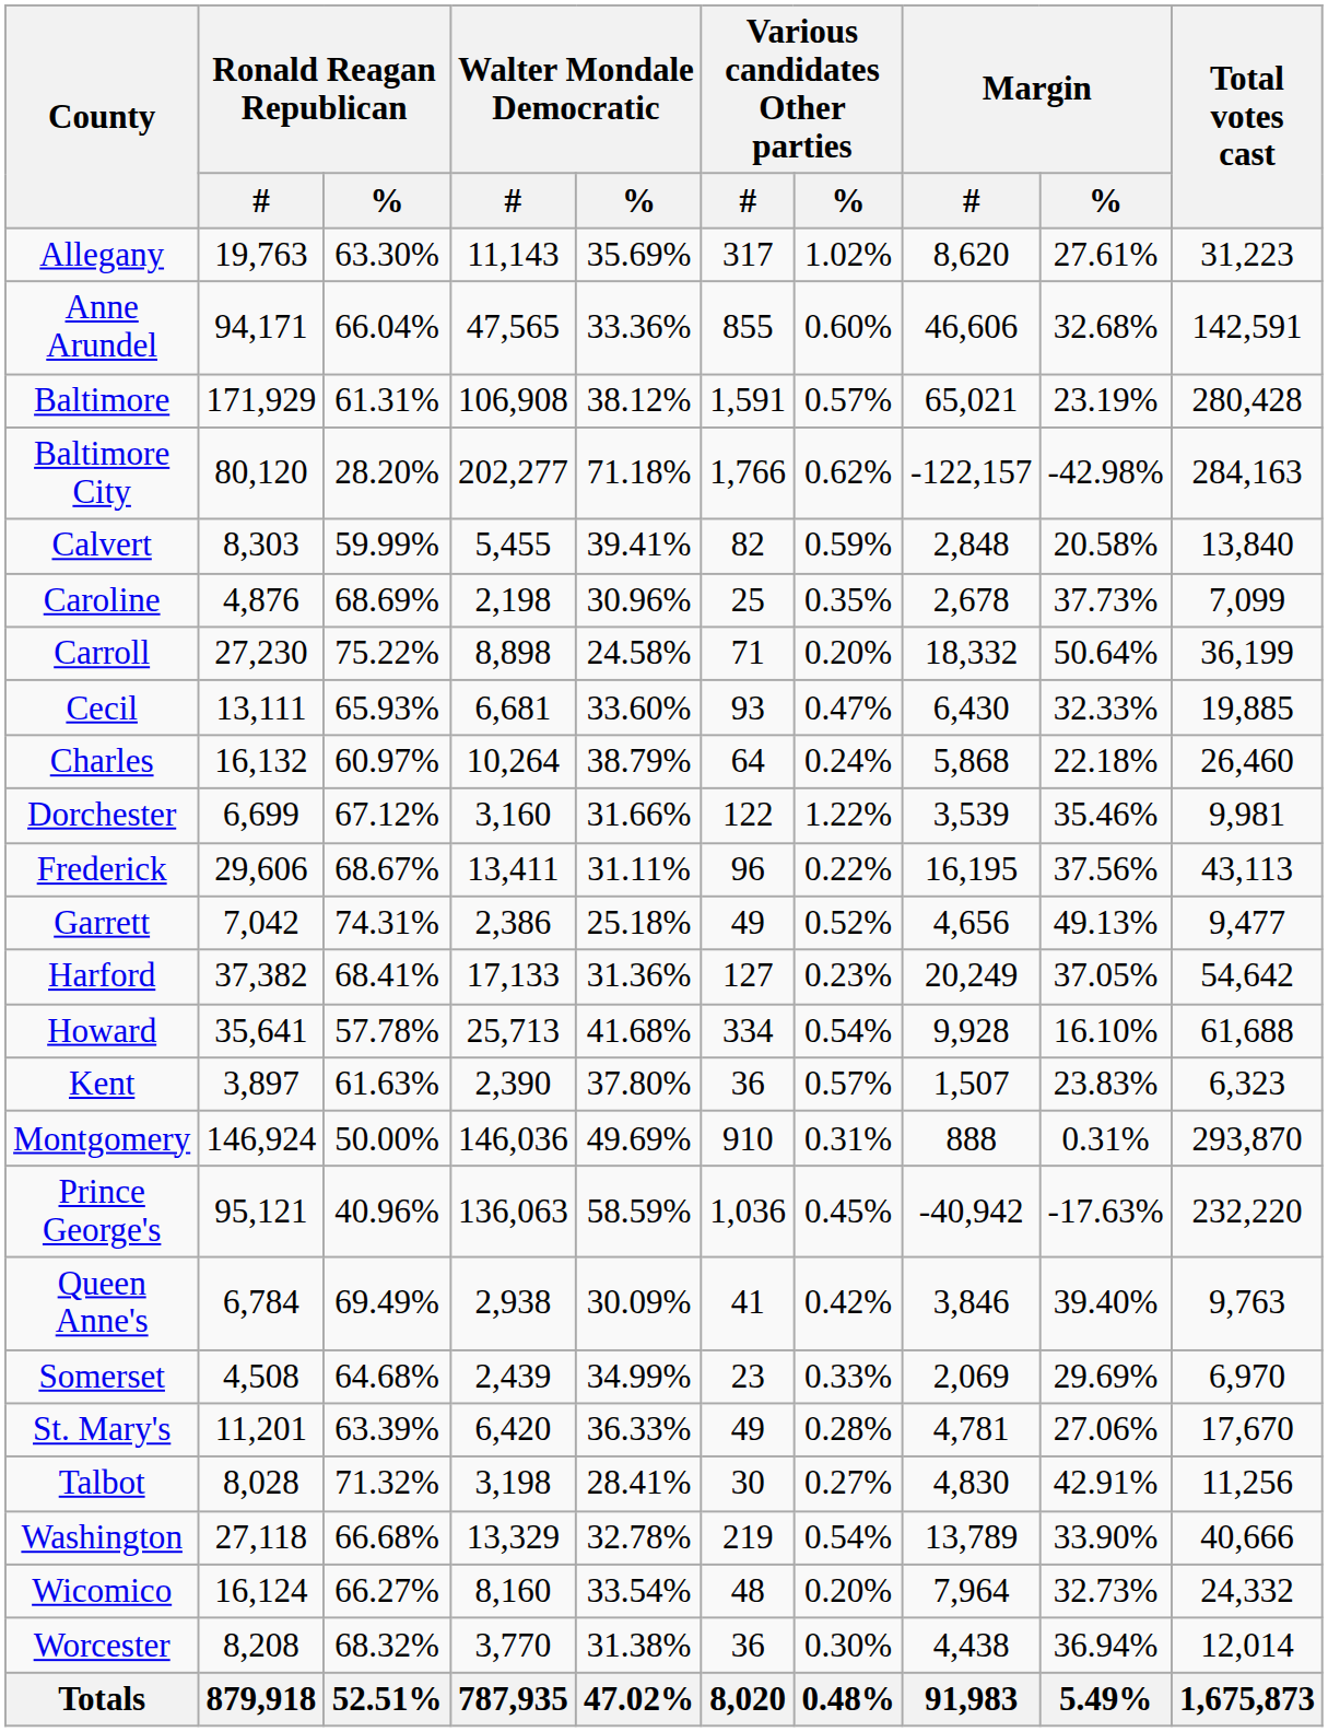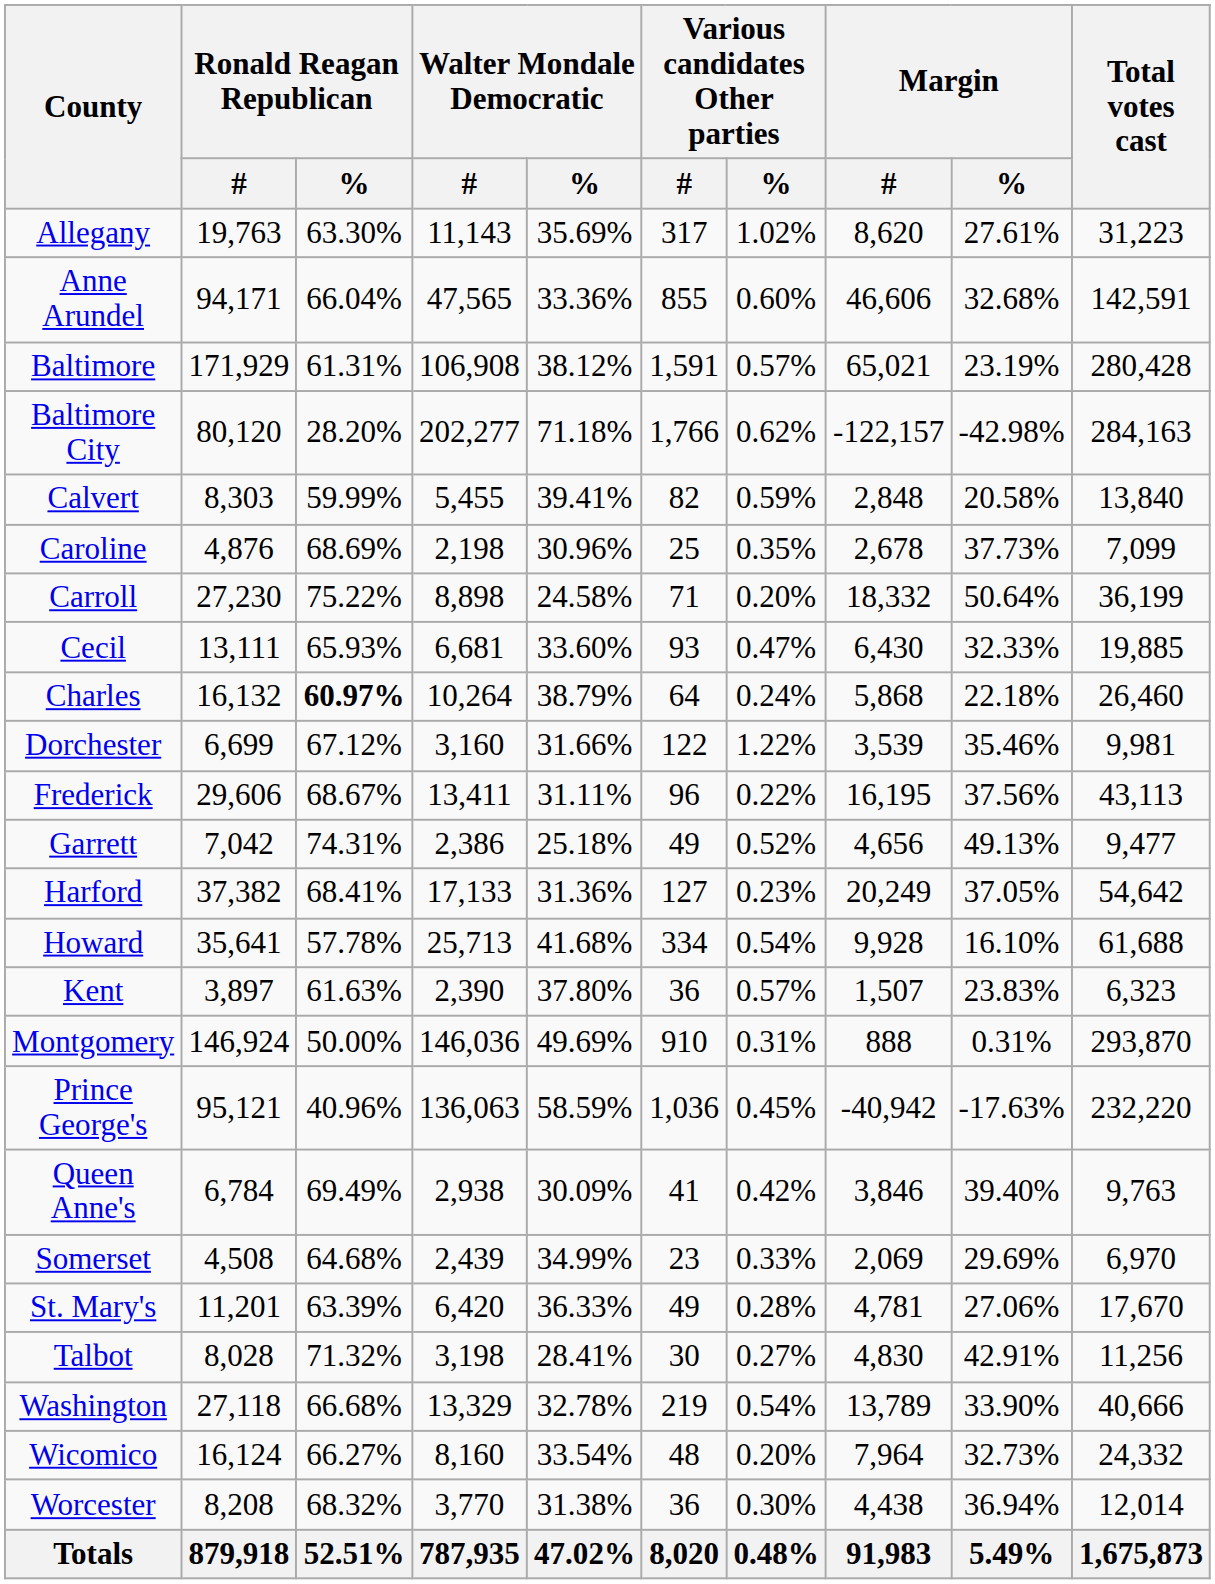Charles | Ronald Reagan Republican / %: normal -> bold
